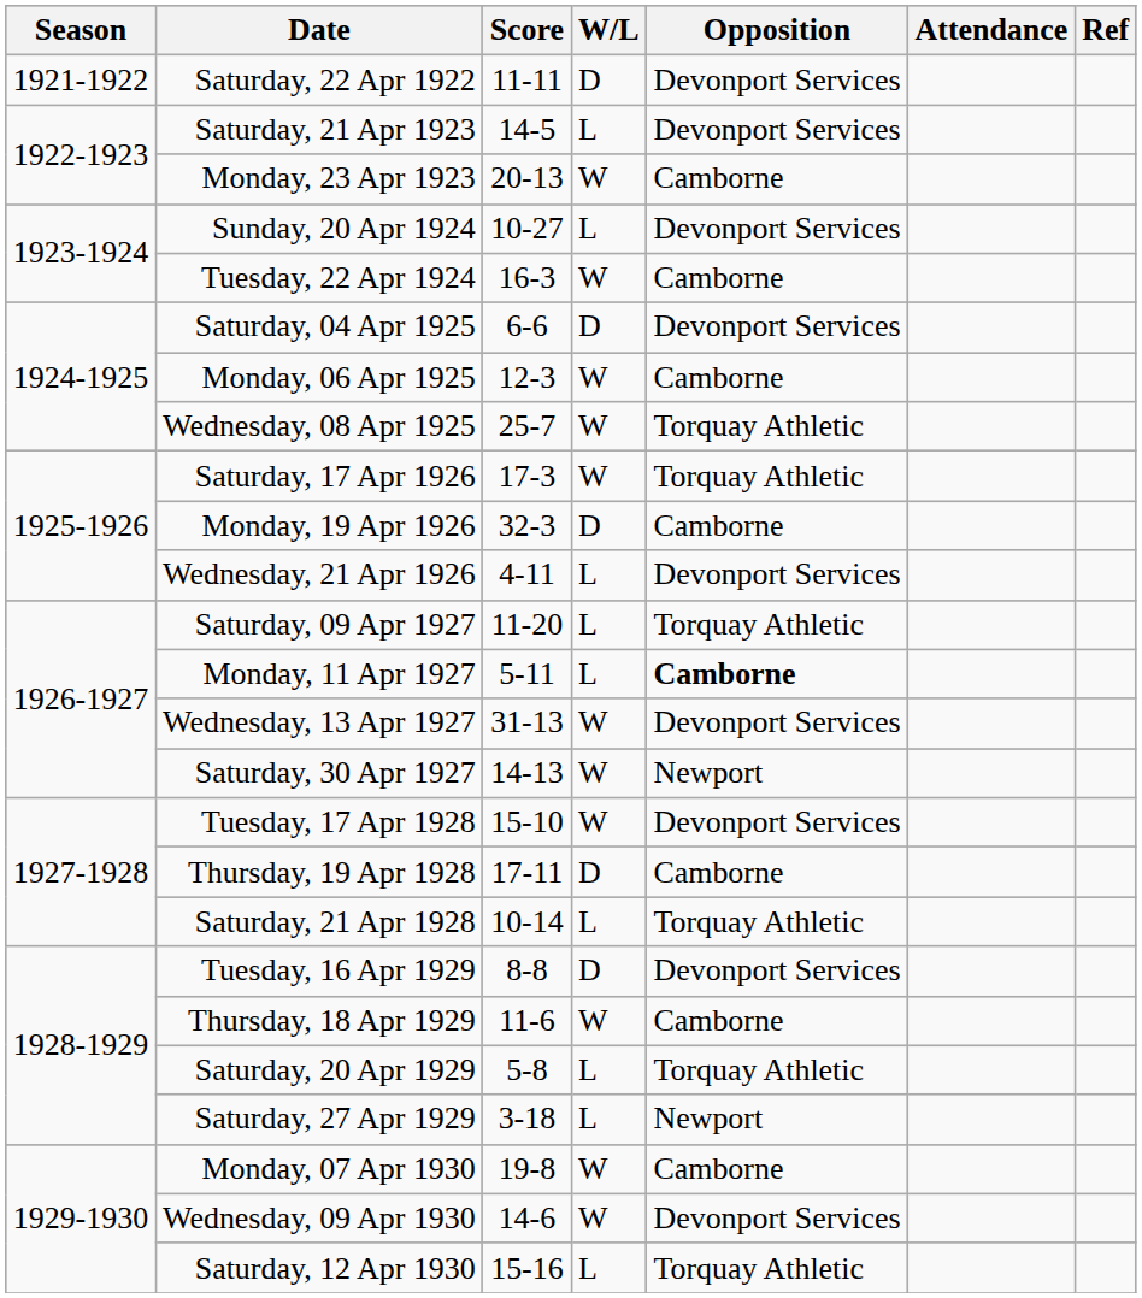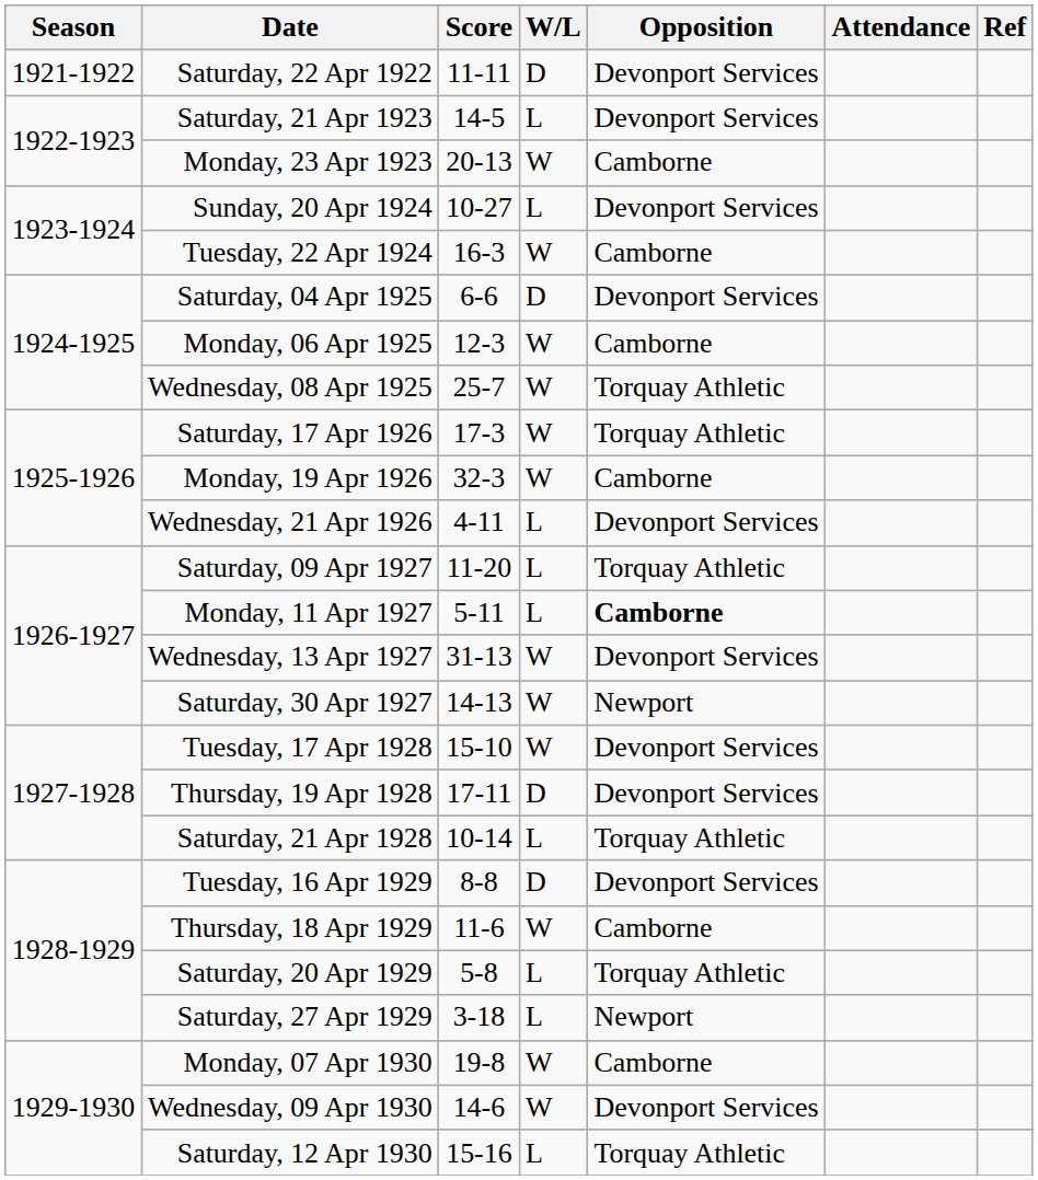Monday, 19 Apr 1926 | W/L: D -> W
Thursday, 19 Apr 1928 | Opposition: Camborne -> Devonport Services
